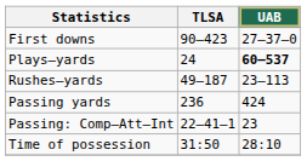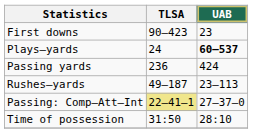First downs | UAB: 27–37–0 -> 23
rows swapped: Rushes–yards <-> Passing yards
Passing: Comp–Att–Int | TLSA: no background -> khaki background
Passing: Comp–Att–Int | UAB: 23 -> 27–37–0
